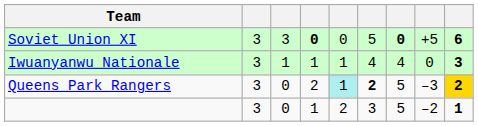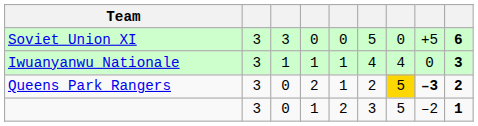Soviet Union XI | column 4: bold -> normal
Soviet Union XI | column 7: bold -> normal
Queens Park Rangers | column 5: paleturquoise background -> no background
Queens Park Rangers | column 6: bold -> normal
Queens Park Rangers | column 7: no background -> gold background
Queens Park Rangers | column 8: normal -> bold
Queens Park Rangers | column 9: gold background -> no background
